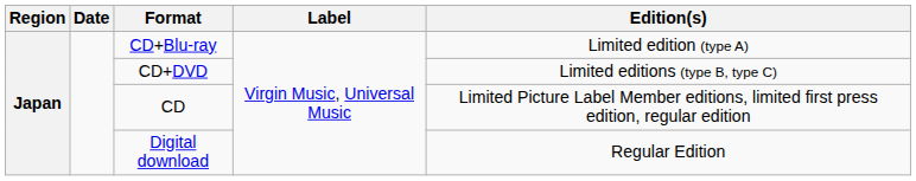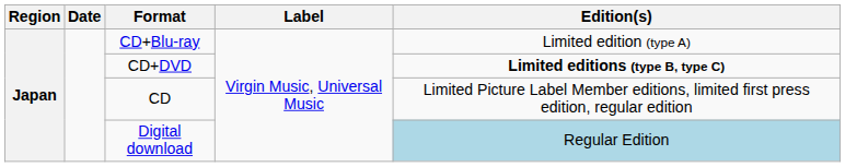CD+DVD | Edition(s): normal -> bold
Digital download | Edition(s): no background -> lightblue background
